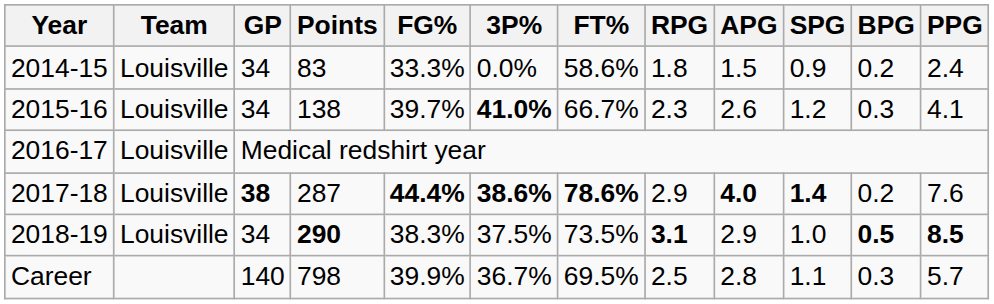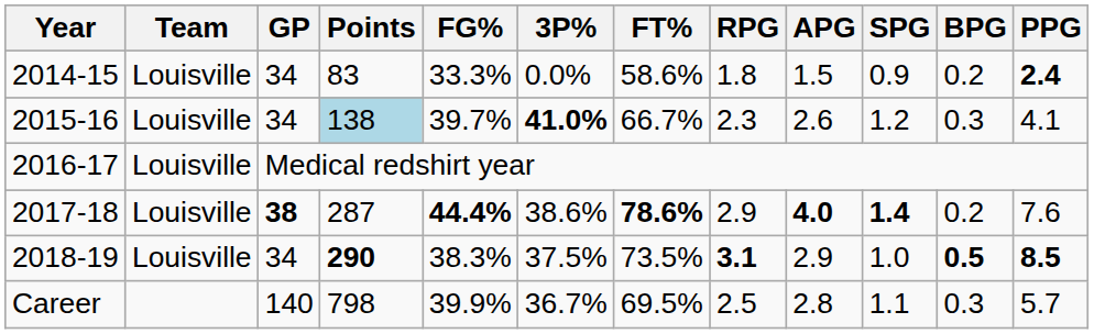2014-15 | PPG: normal -> bold
2015-16 | Points: no background -> lightblue background
2017-18 | 3P%: bold -> normal
